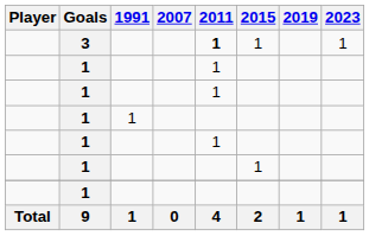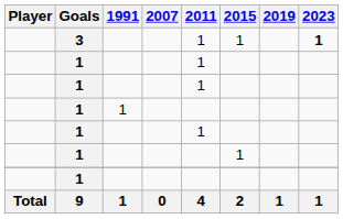3 | 2011: bold -> normal
3 | 2023: normal -> bold
